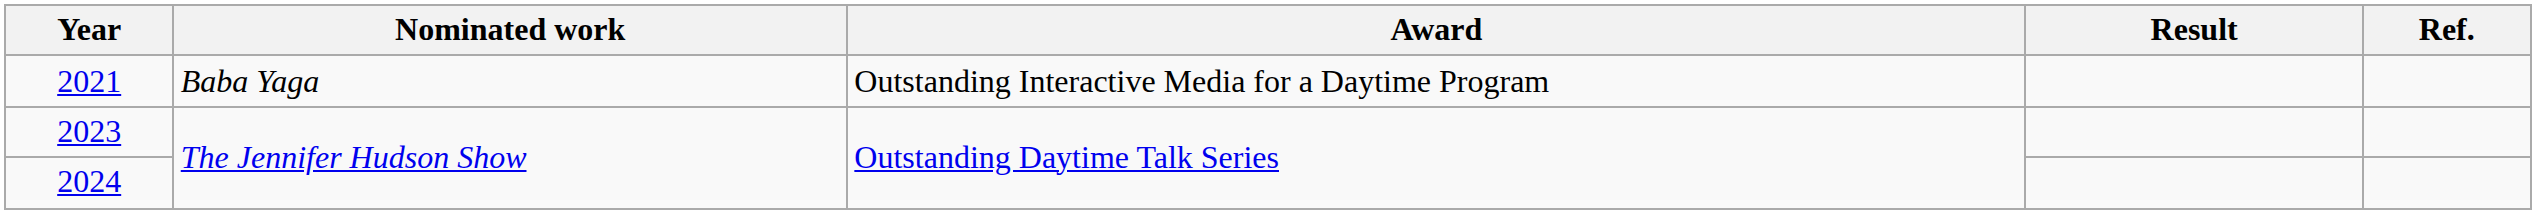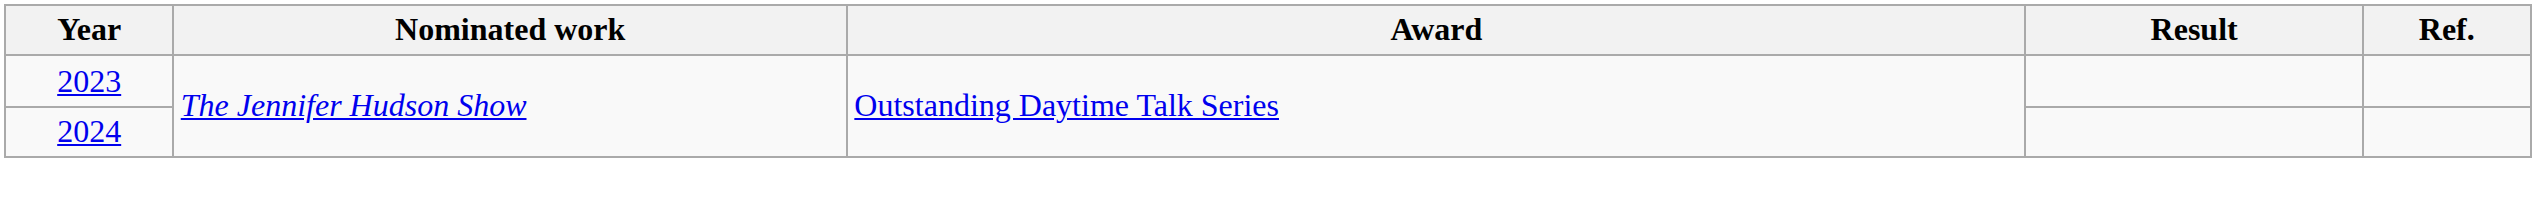- row: 2021 | Baba Yaga | Outstanding Interactive Media for a Daytime Program
